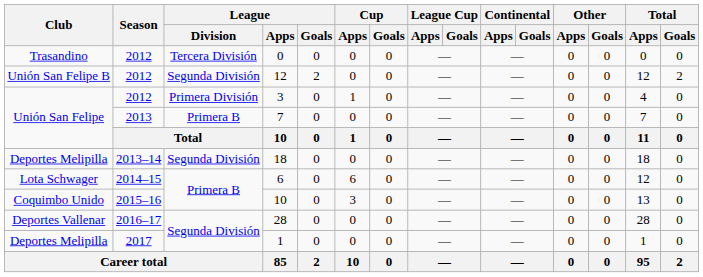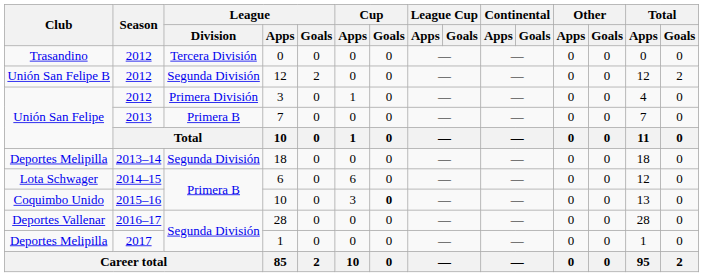Coquimbo Unido / 10 | Cup / Goals: normal -> bold
